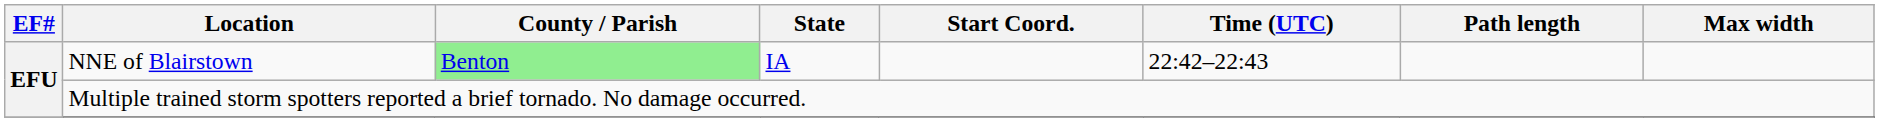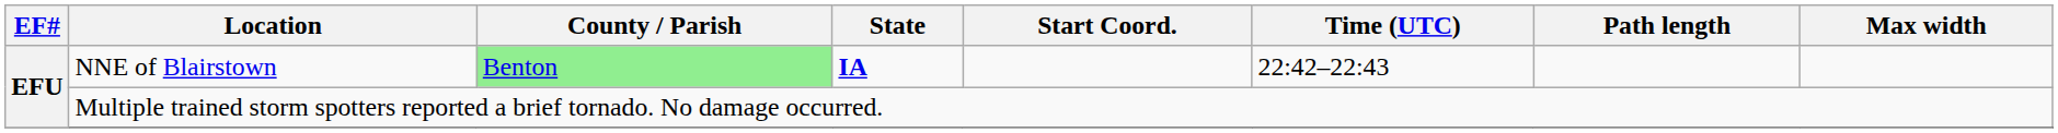NNE of Blairstown | State: normal -> bold
